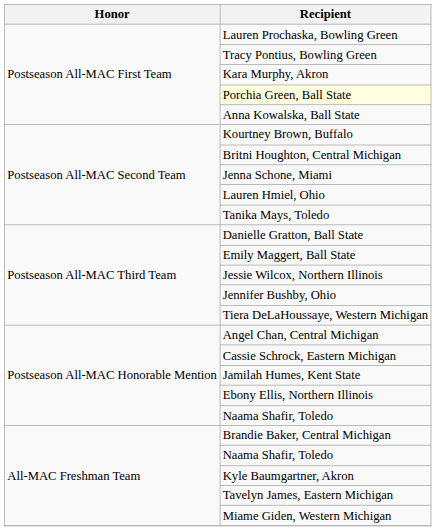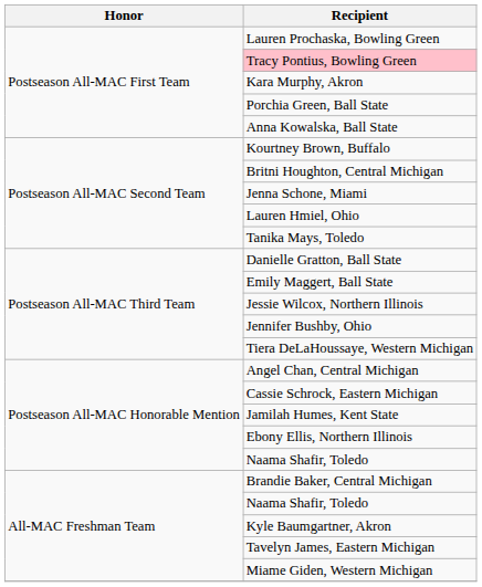row 3 | Recipient: no background -> pink background
row 5 | Recipient: lightyellow background -> no background
